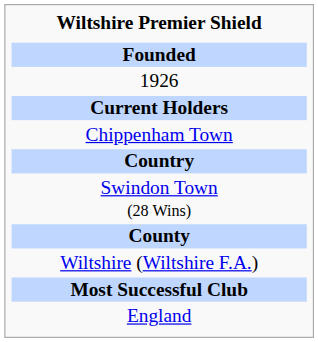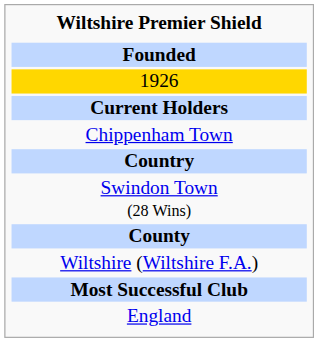row 3 | column 1: no background -> gold background
